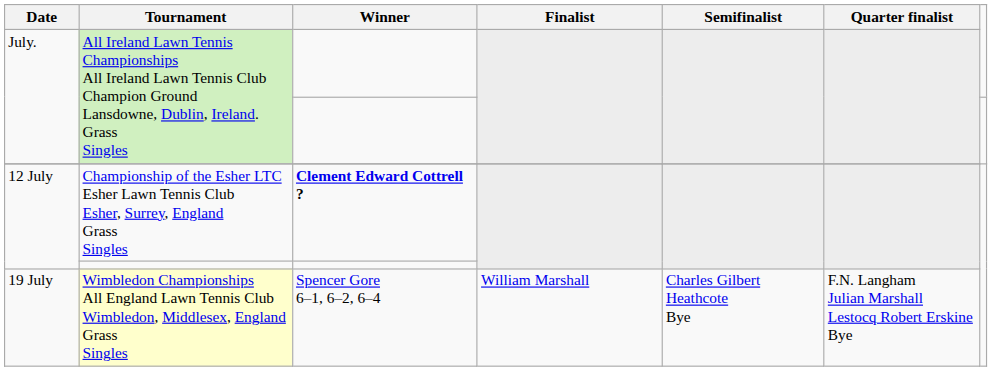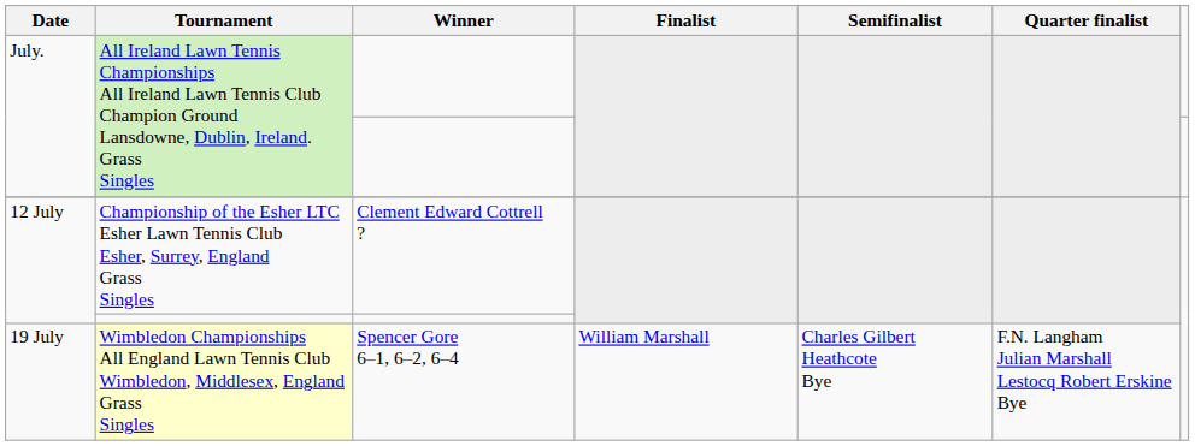row 4 | Winner: bold -> normal
